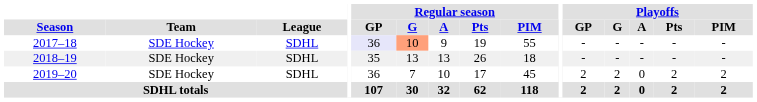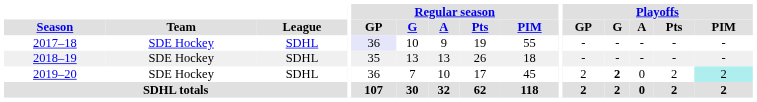2017–18 | Regular season / G: lightsalmon background -> no background
2019–20 | Playoffs / G: normal -> bold
2019–20 | Playoffs / PIM: no background -> paleturquoise background
